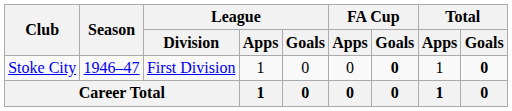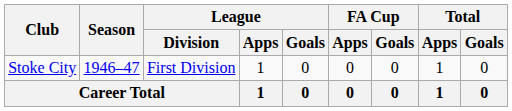Stoke City | FA Cup / Goals: bold -> normal
Stoke City | Total / Goals: bold -> normal
